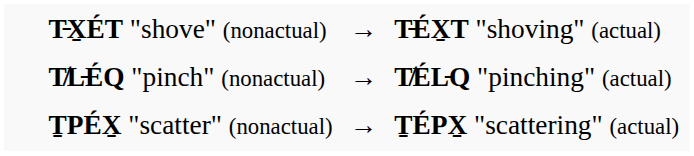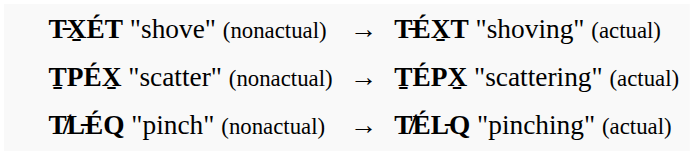rows swapped: ṮPÉX̱ "scatter" (nonactual) <-> T̸L̵ÉQ "pinch" (nonactual)
